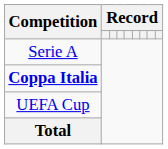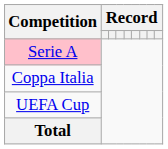Serie A | Competition: no background -> pink background
Coppa Italia | Competition: bold -> normal
